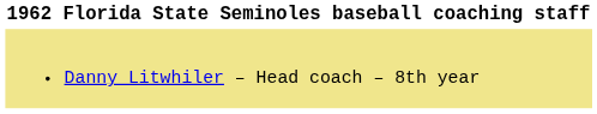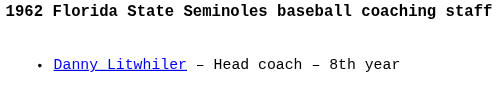Danny Litwhiler – Head coach – 8th year | column 1: khaki background -> no background
